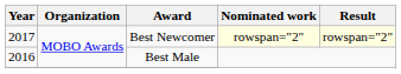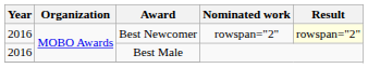Best Newcomer | Year: 2017 -> 2016
Best Newcomer | Nominated work: lightyellow background -> no background
